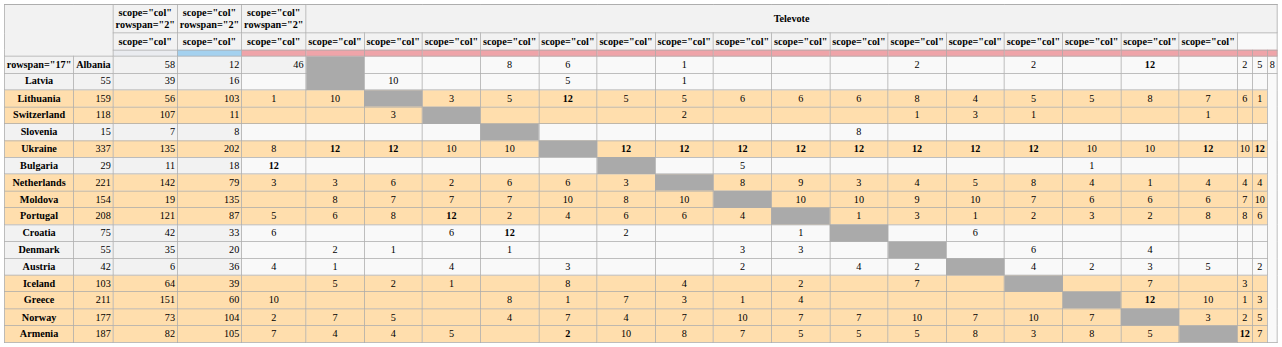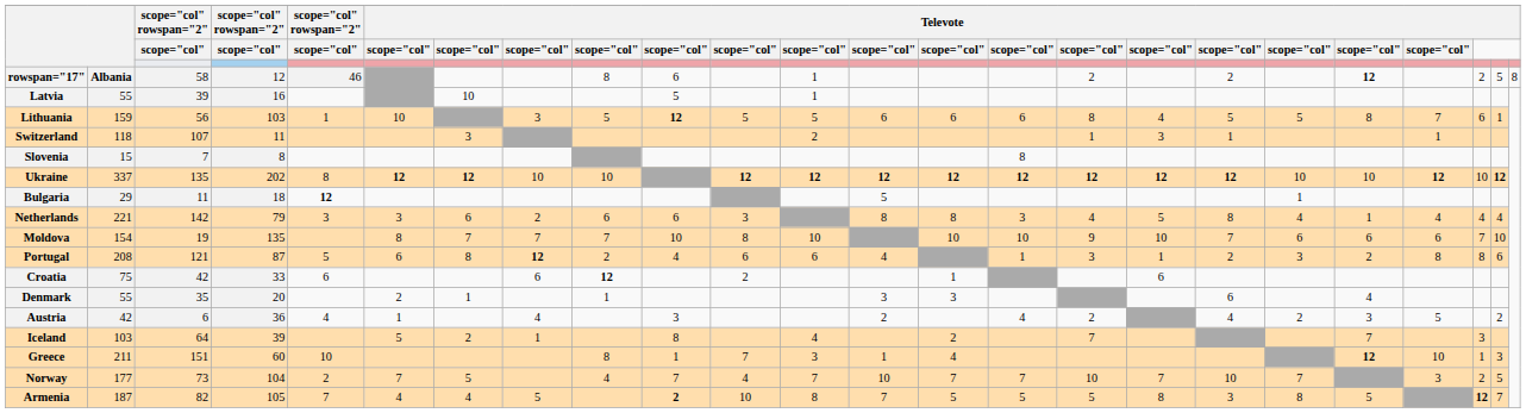Netherlands | column 14: 9 -> 8
